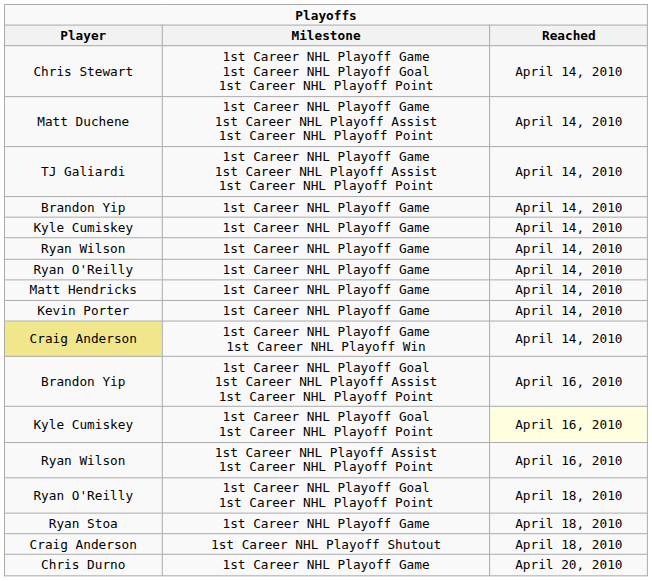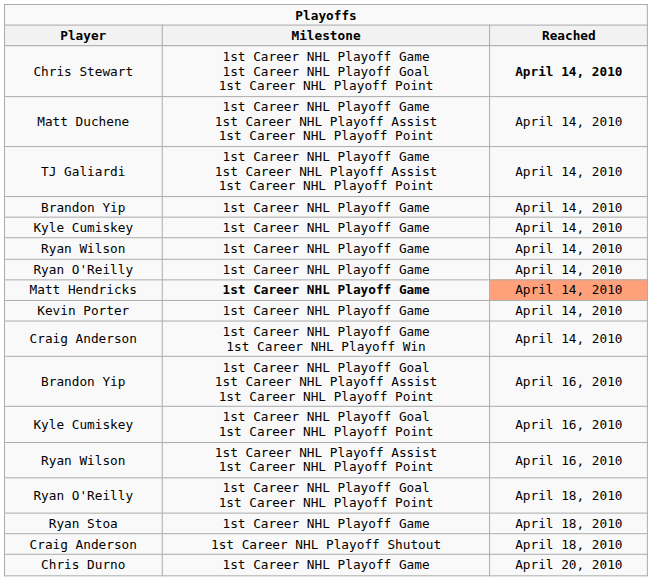row 3 | Reached: normal -> bold
row 10 | Milestone: normal -> bold
row 10 | Reached: no background -> lightsalmon background
row 12 | Player: khaki background -> no background
row 14 | Reached: lightyellow background -> no background
